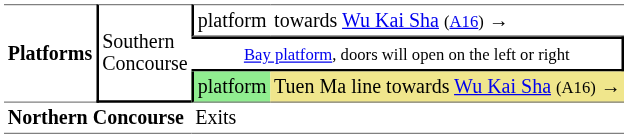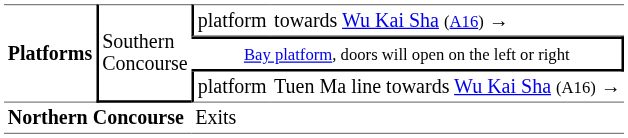platform / Tuen Ma line towards Wu Kai Sha (A16) → | column 3: lightgreen background -> no background
platform / Tuen Ma line towards Wu Kai Sha (A16) → | column 4: khaki background -> no background
